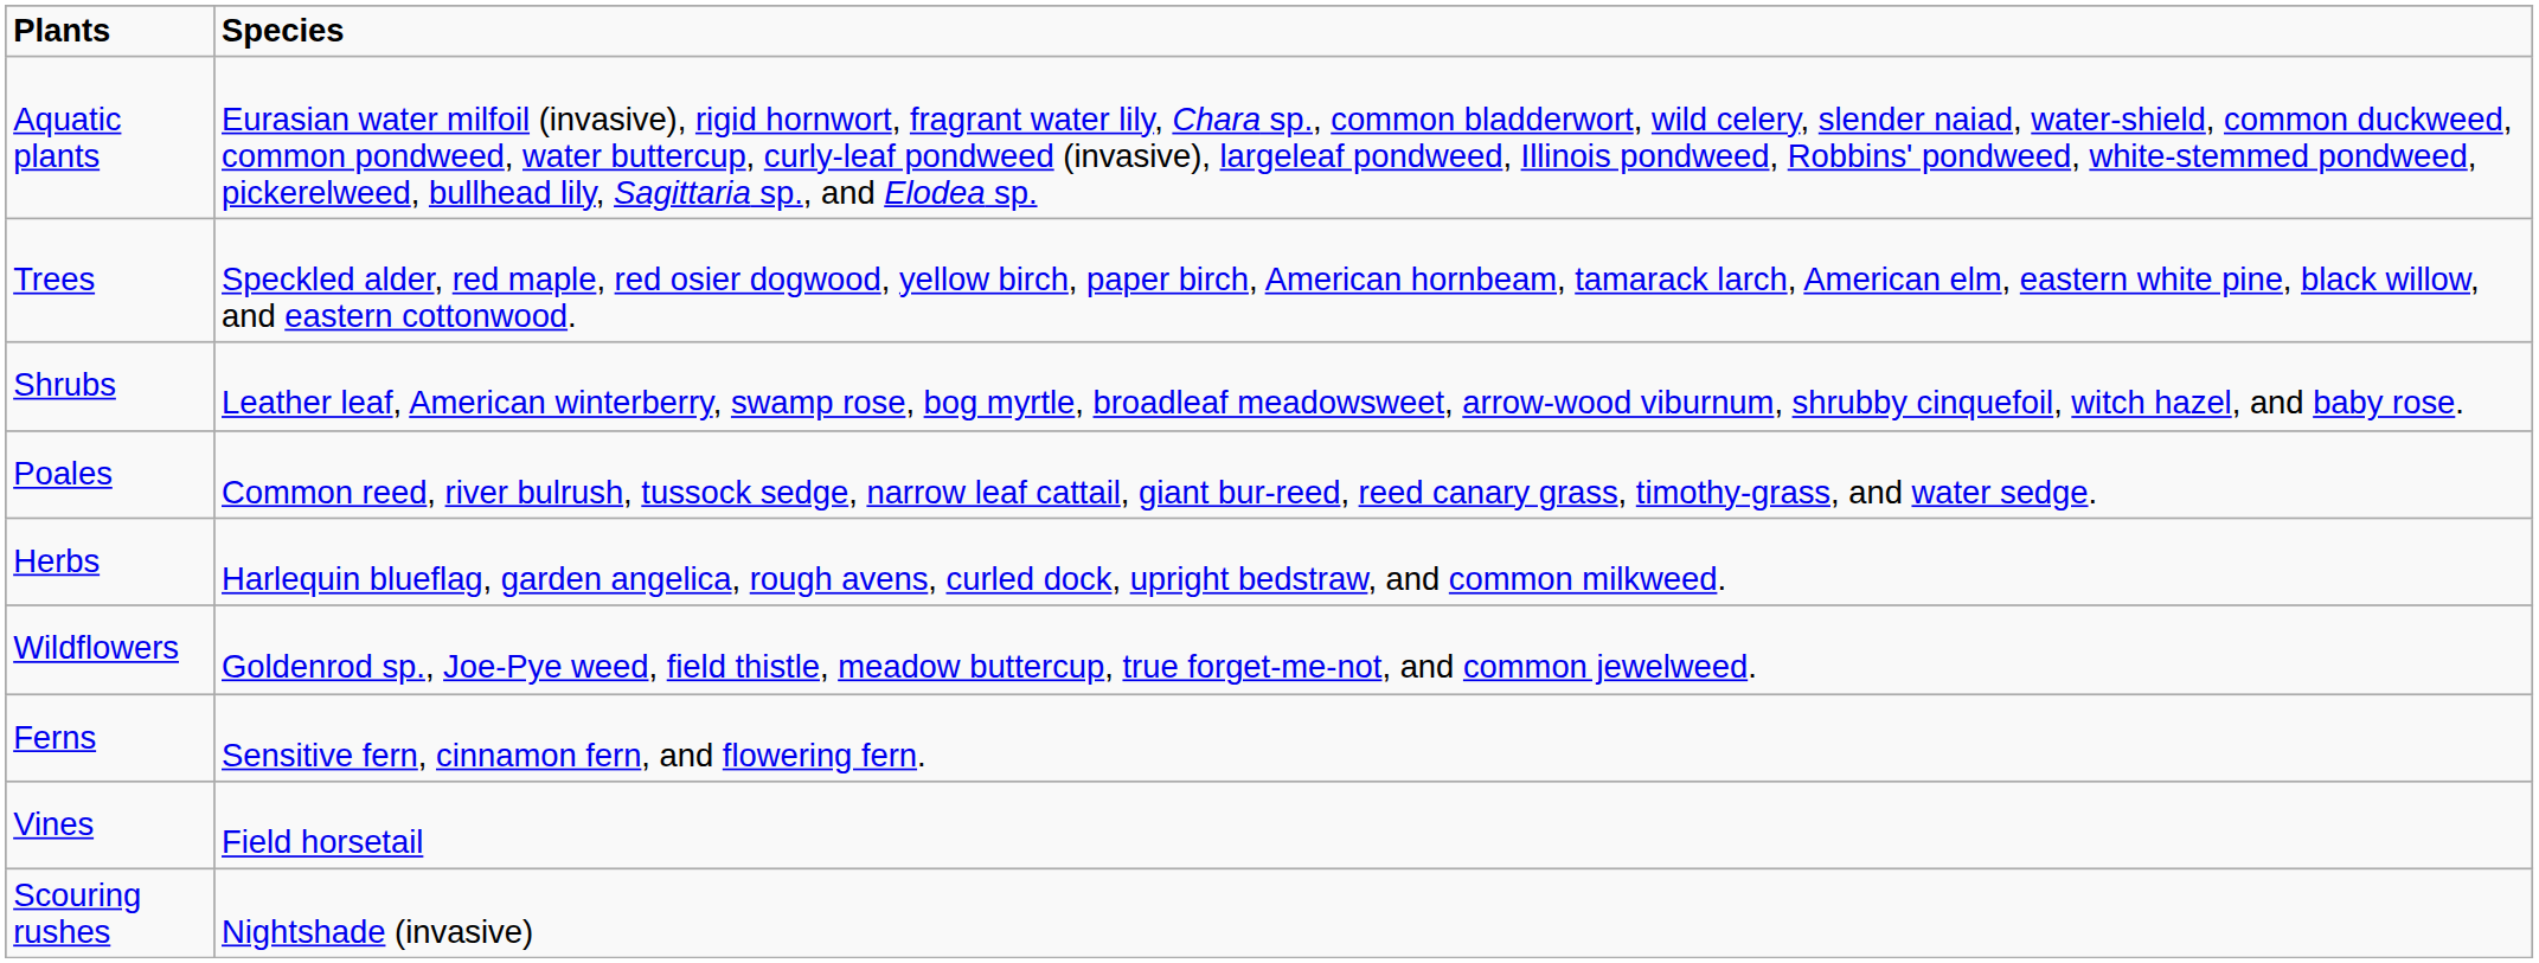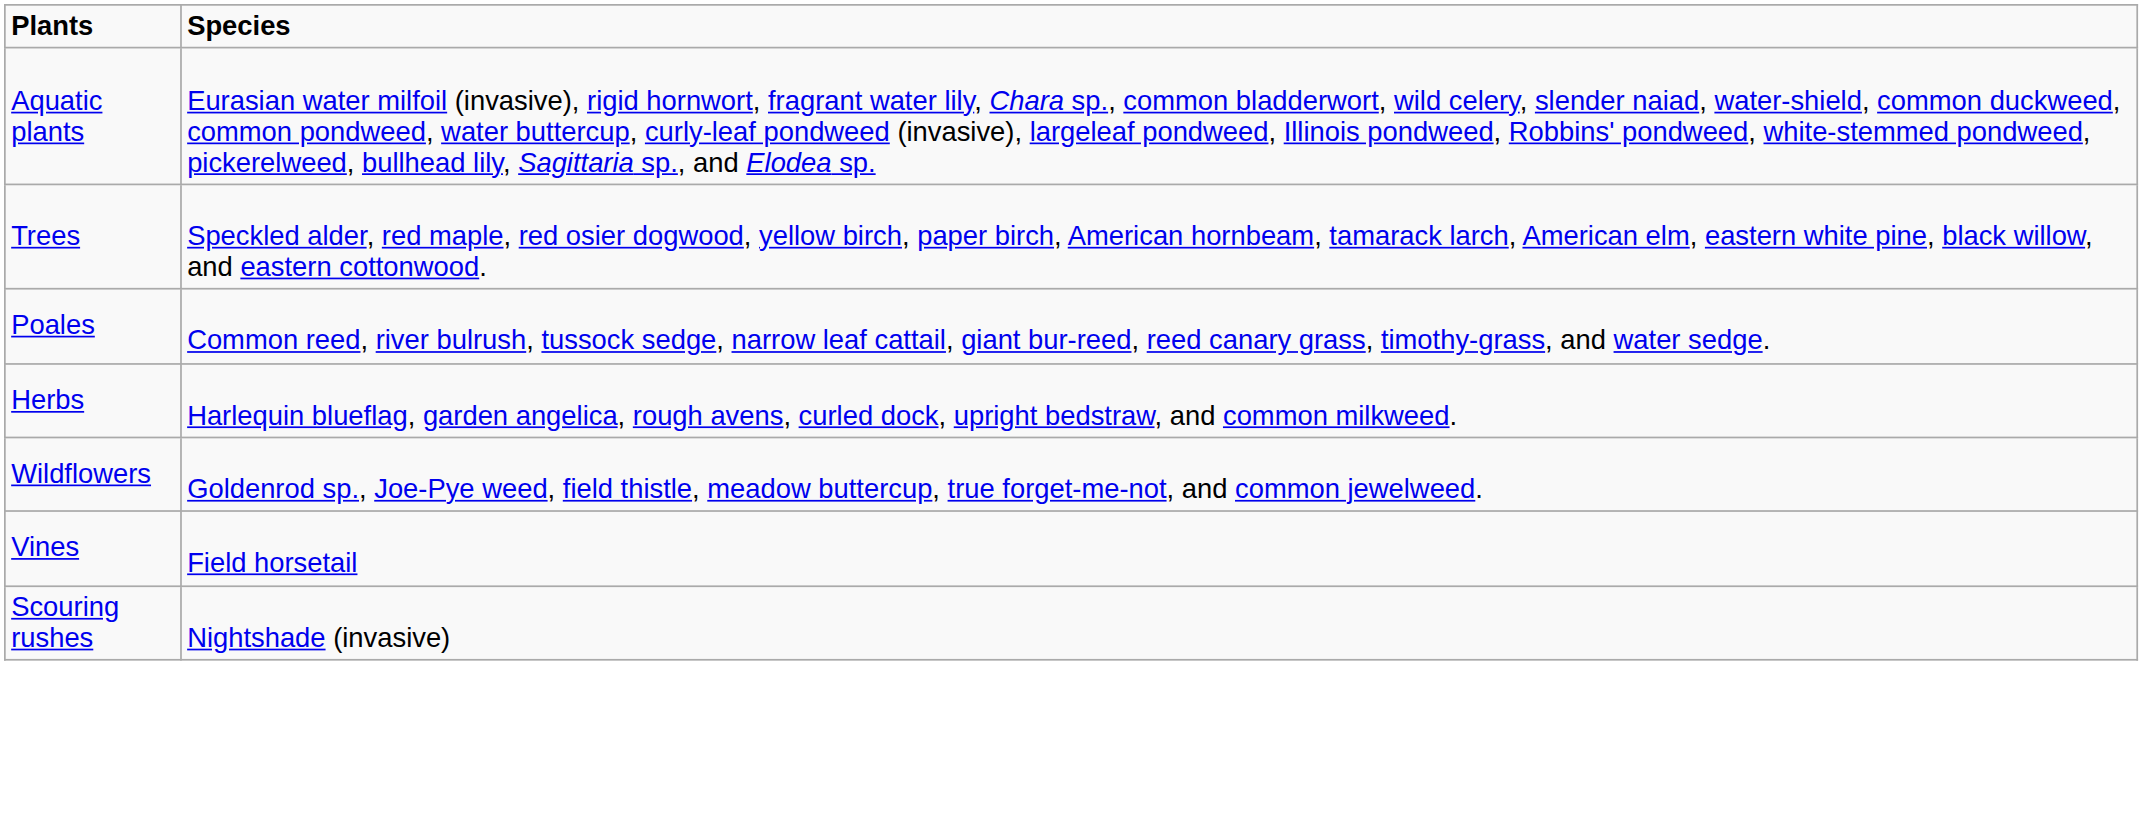- row: Shrubs | Leather leaf, American winterberry, swamp rose, bog myrtle, broadleaf meadowsweet, arrow-wood viburnum, shrubby cinquefoil, witch hazel, and baby rose.
- row: Ferns | Sensitive fern, cinnamon fern, and flowering fern.
